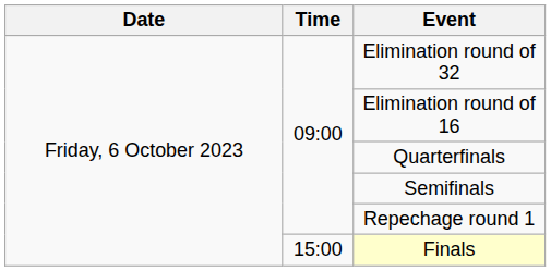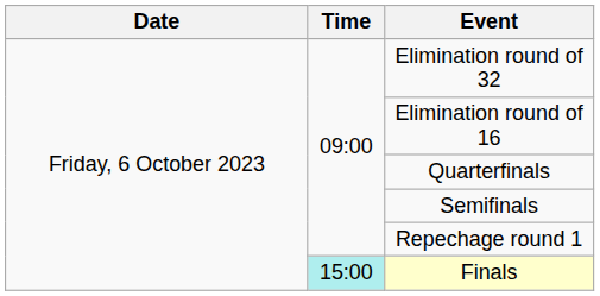Finals | Time: no background -> paleturquoise background
